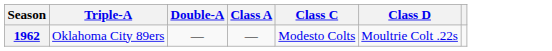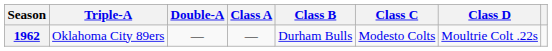+ column: Class B | Durham Bulls
